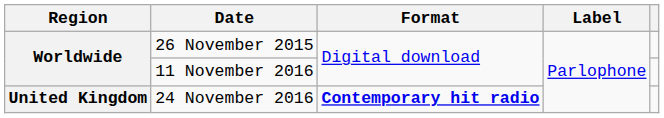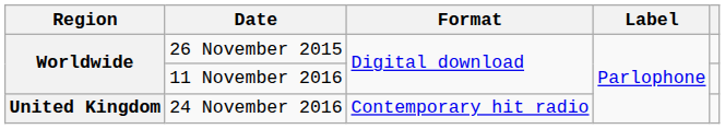24 November 2016 | Format: bold -> normal
